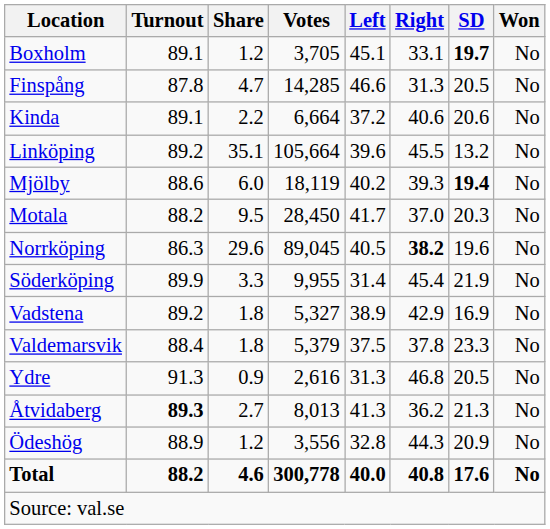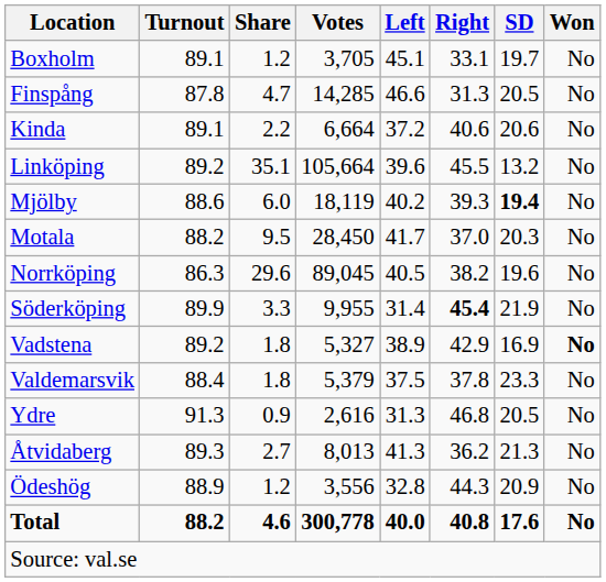Boxholm | SD: bold -> normal
Norrköping | Right: bold -> normal
Söderköping | Right: normal -> bold
Vadstena | Won: normal -> bold
Åtvidaberg | Turnout: bold -> normal
